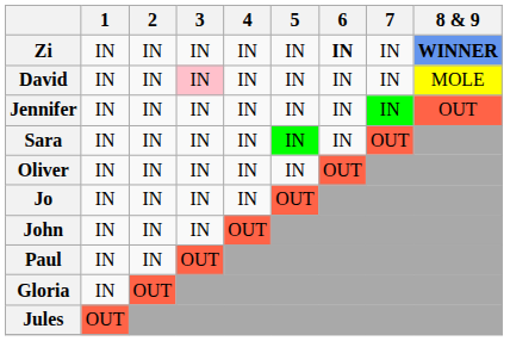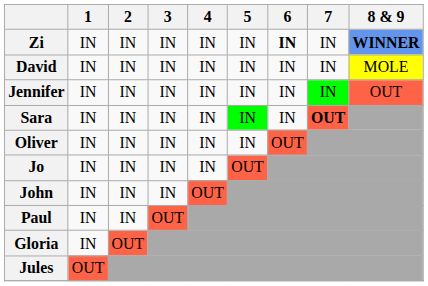David | 3: pink background -> no background
Sara | 7: normal -> bold
